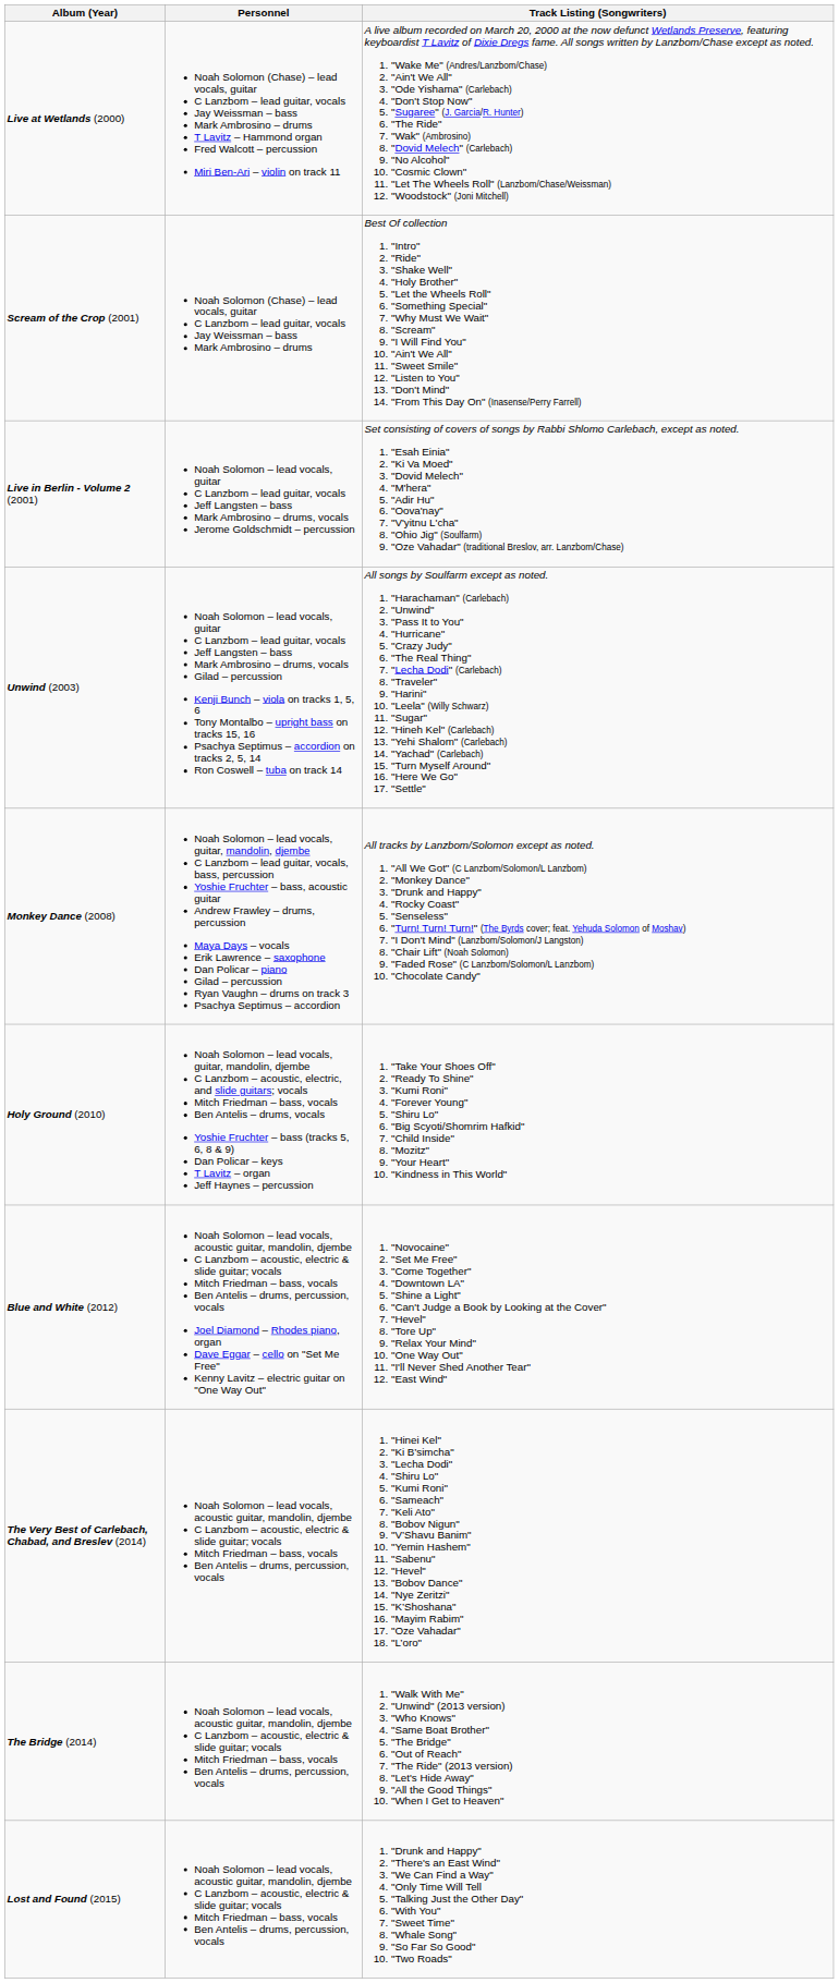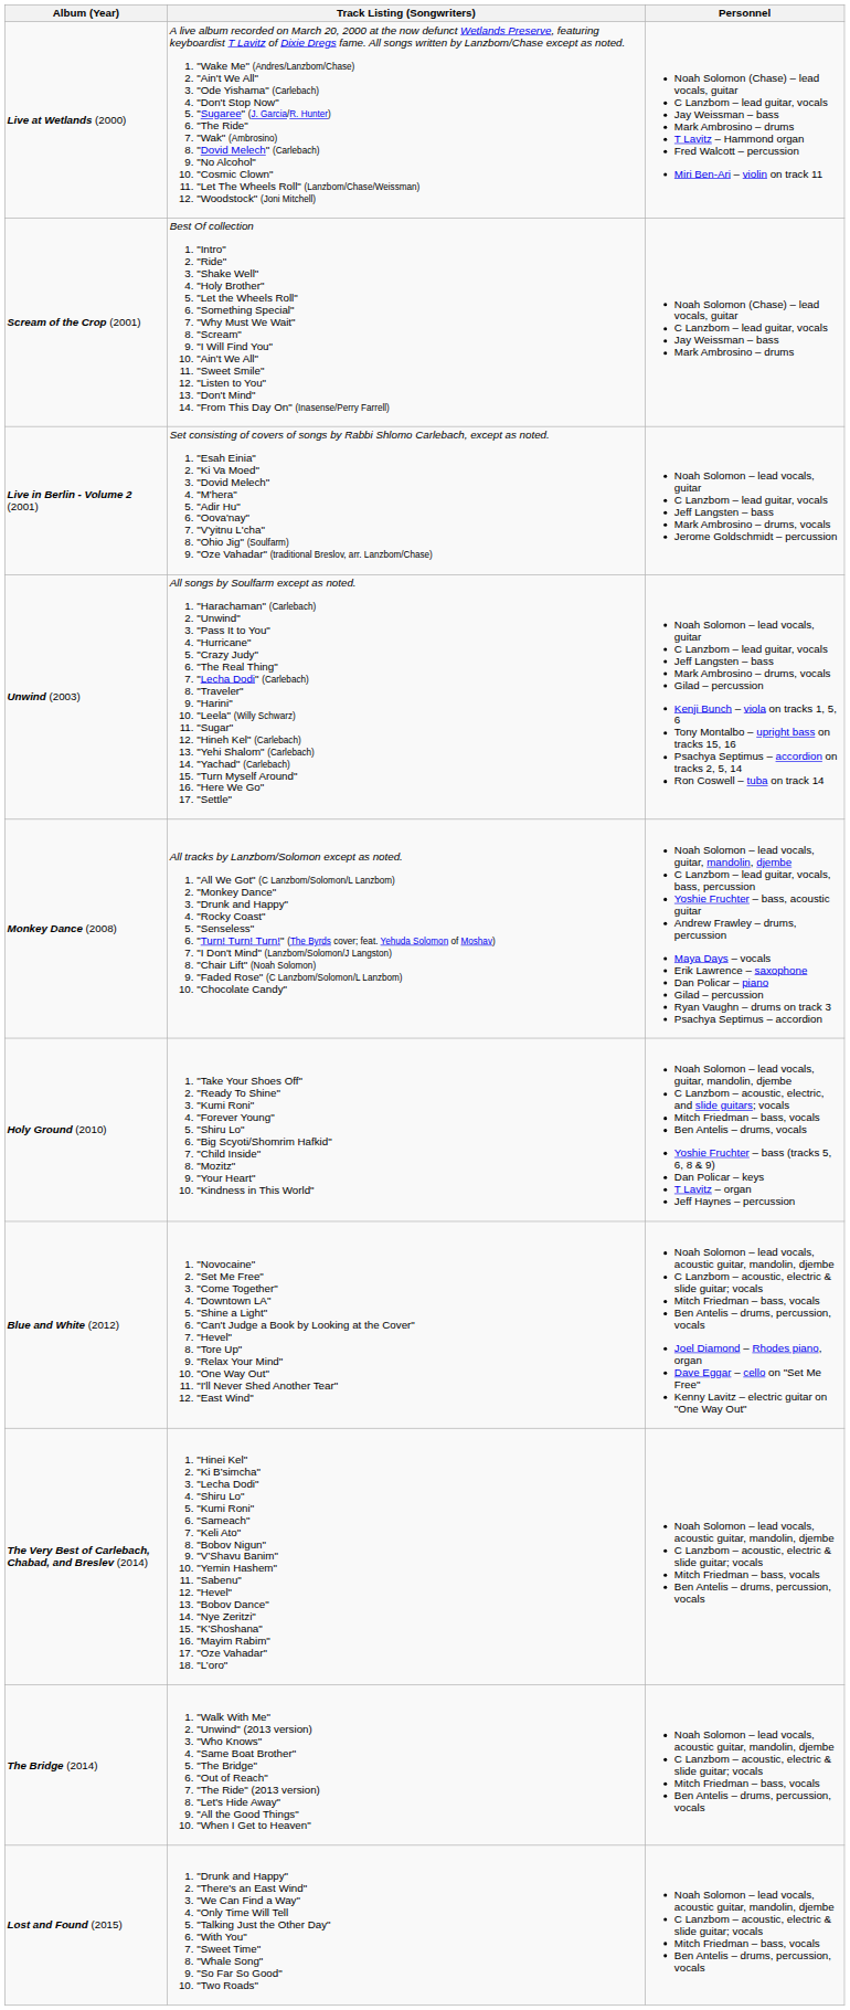columns swapped: Track Listing (Songwriters) <-> Personnel
